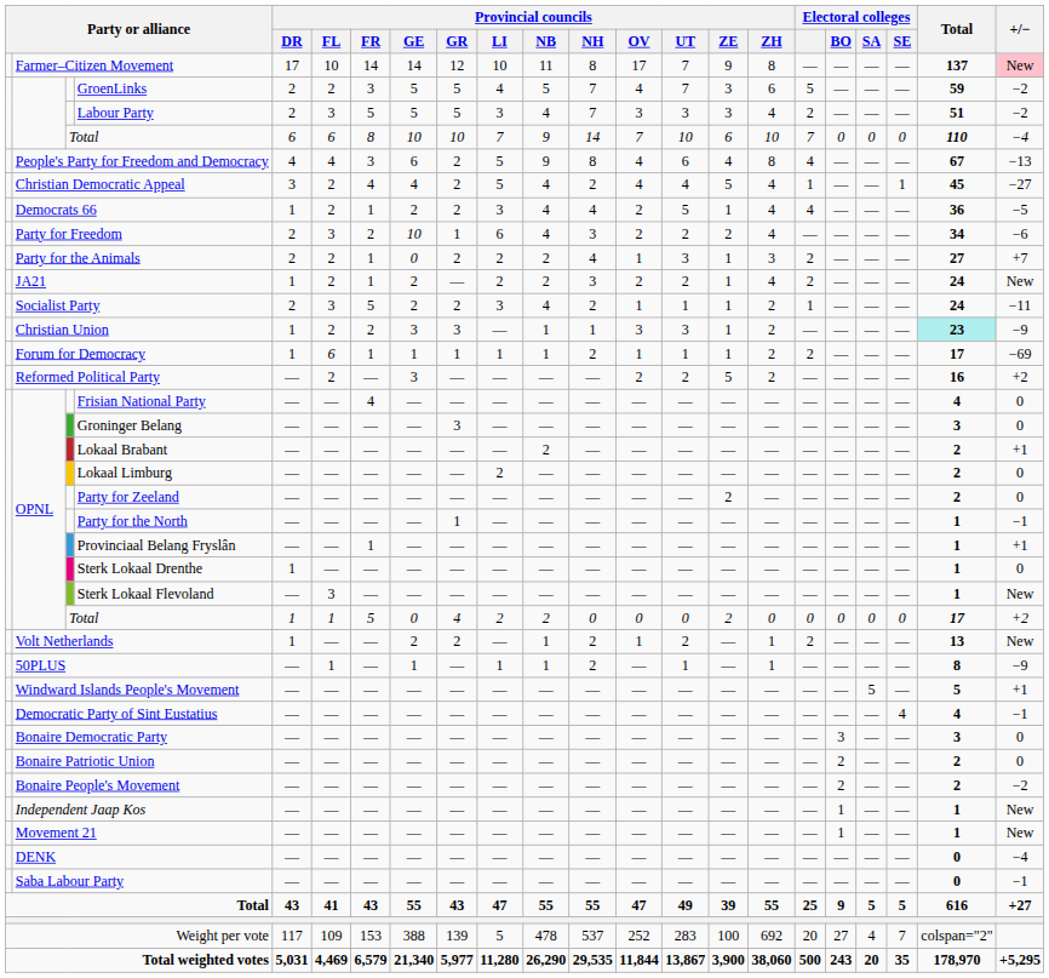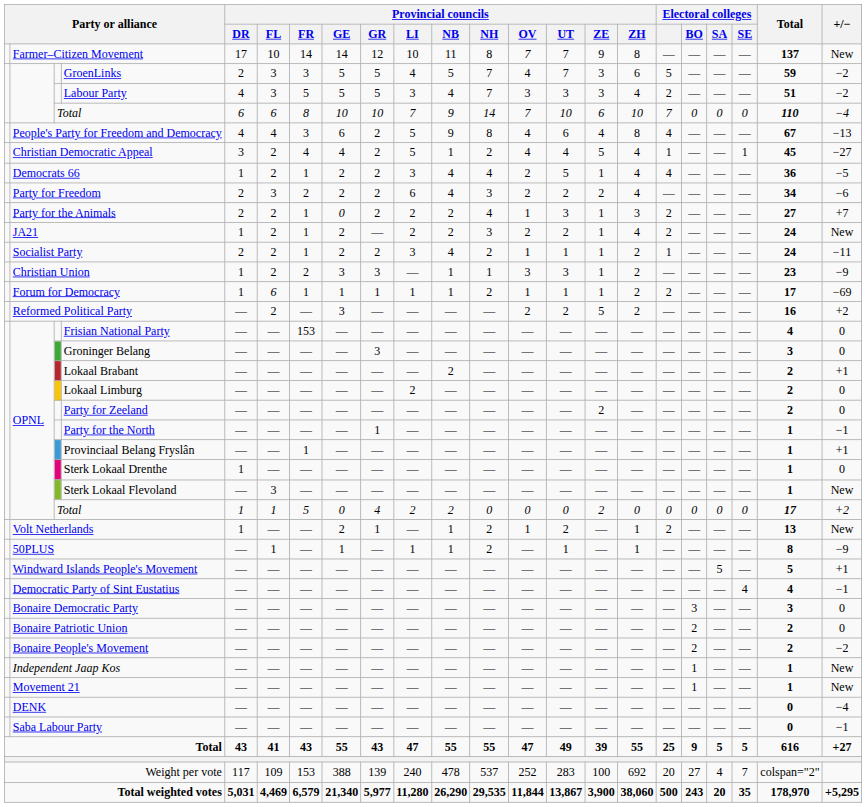Farmer–Citizen Movement | Provincial councils / OV: 17 -> 7
Farmer–Citizen Movement | +/−: pink background -> no background
GroenLinks | Provincial councils / FL: 2 -> 3
Labour Party | Provincial councils / DR: 2 -> 4
Christian Democratic Appeal | Provincial councils / NB: 4 -> 1
Party for Freedom | Provincial councils / GE: 10 -> 2
Party for Freedom | Provincial councils / GR: 1 -> 2
Socialist Party | Provincial councils / FL: 3 -> 2
Socialist Party | Provincial councils / FR: 5 -> 1
Christian Union | Total: paleturquoise background -> no background
Frisian National Party | Provincial councils / FR: 4 -> 153
Volt Netherlands | Provincial councils / GR: 2 -> 1
Weight per vote | Provincial councils / LI: 5 -> 240
